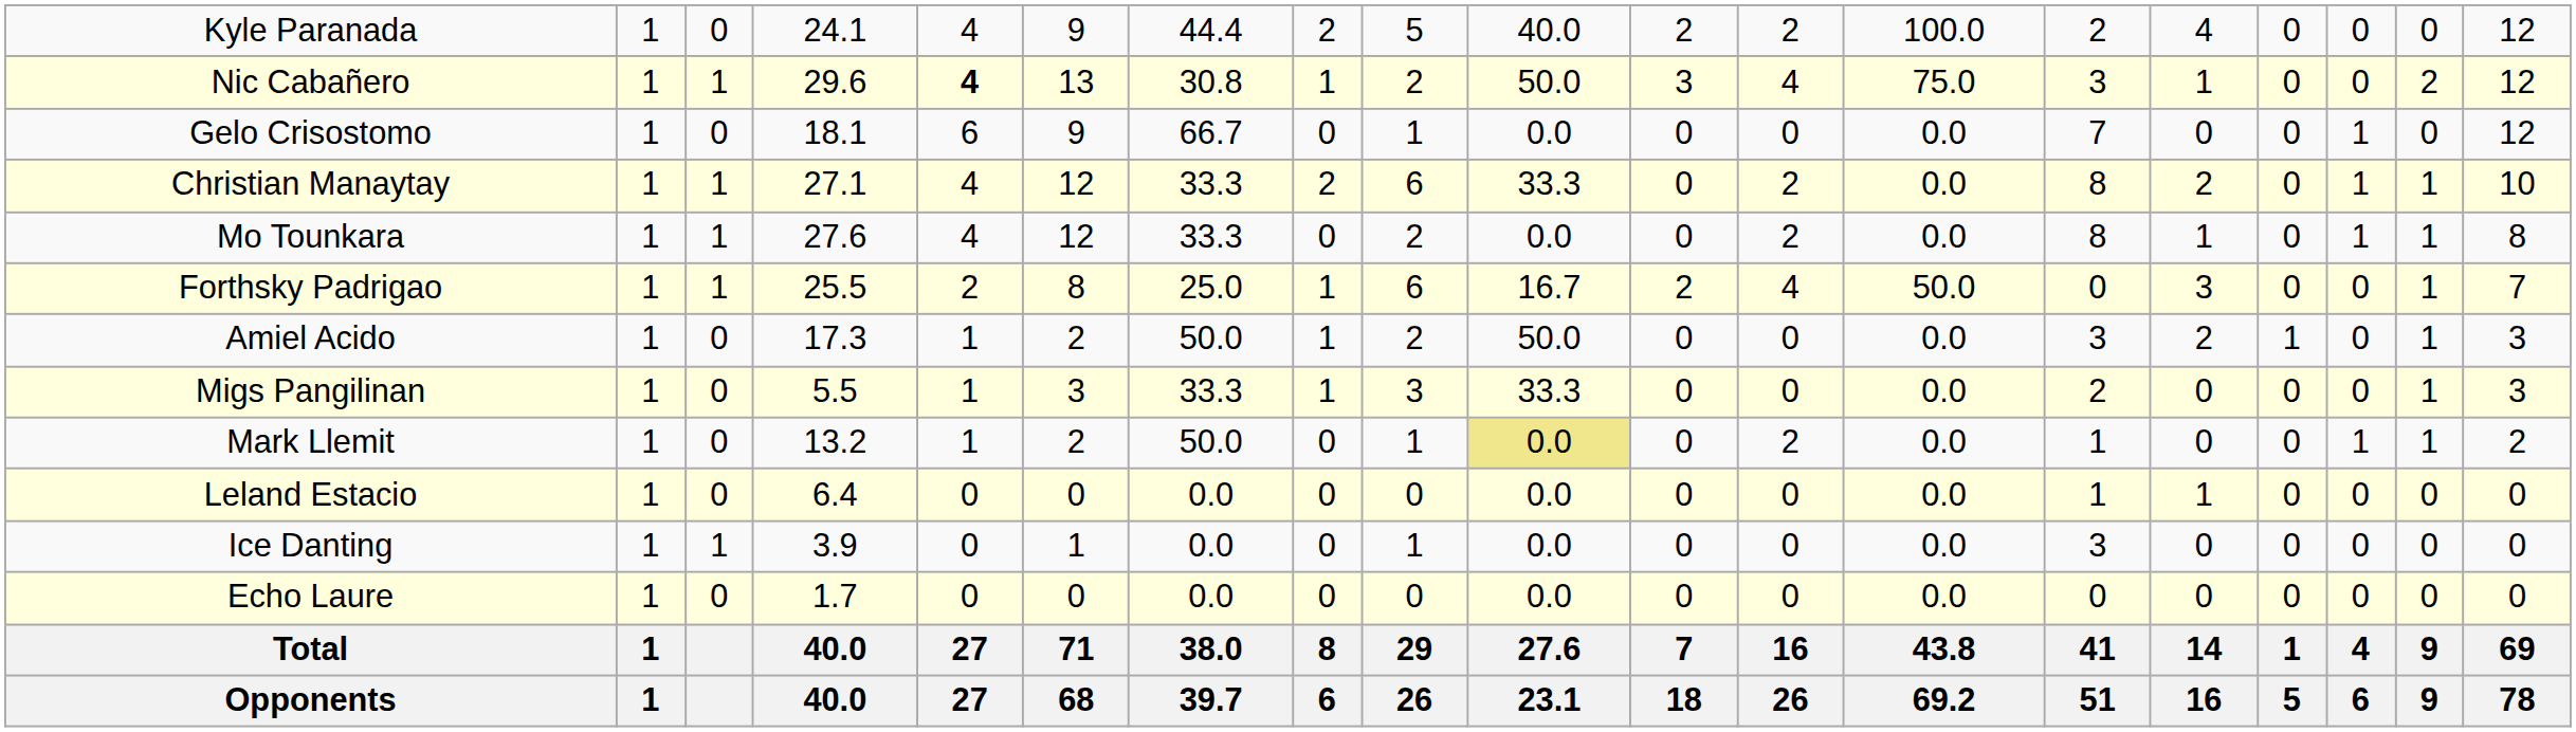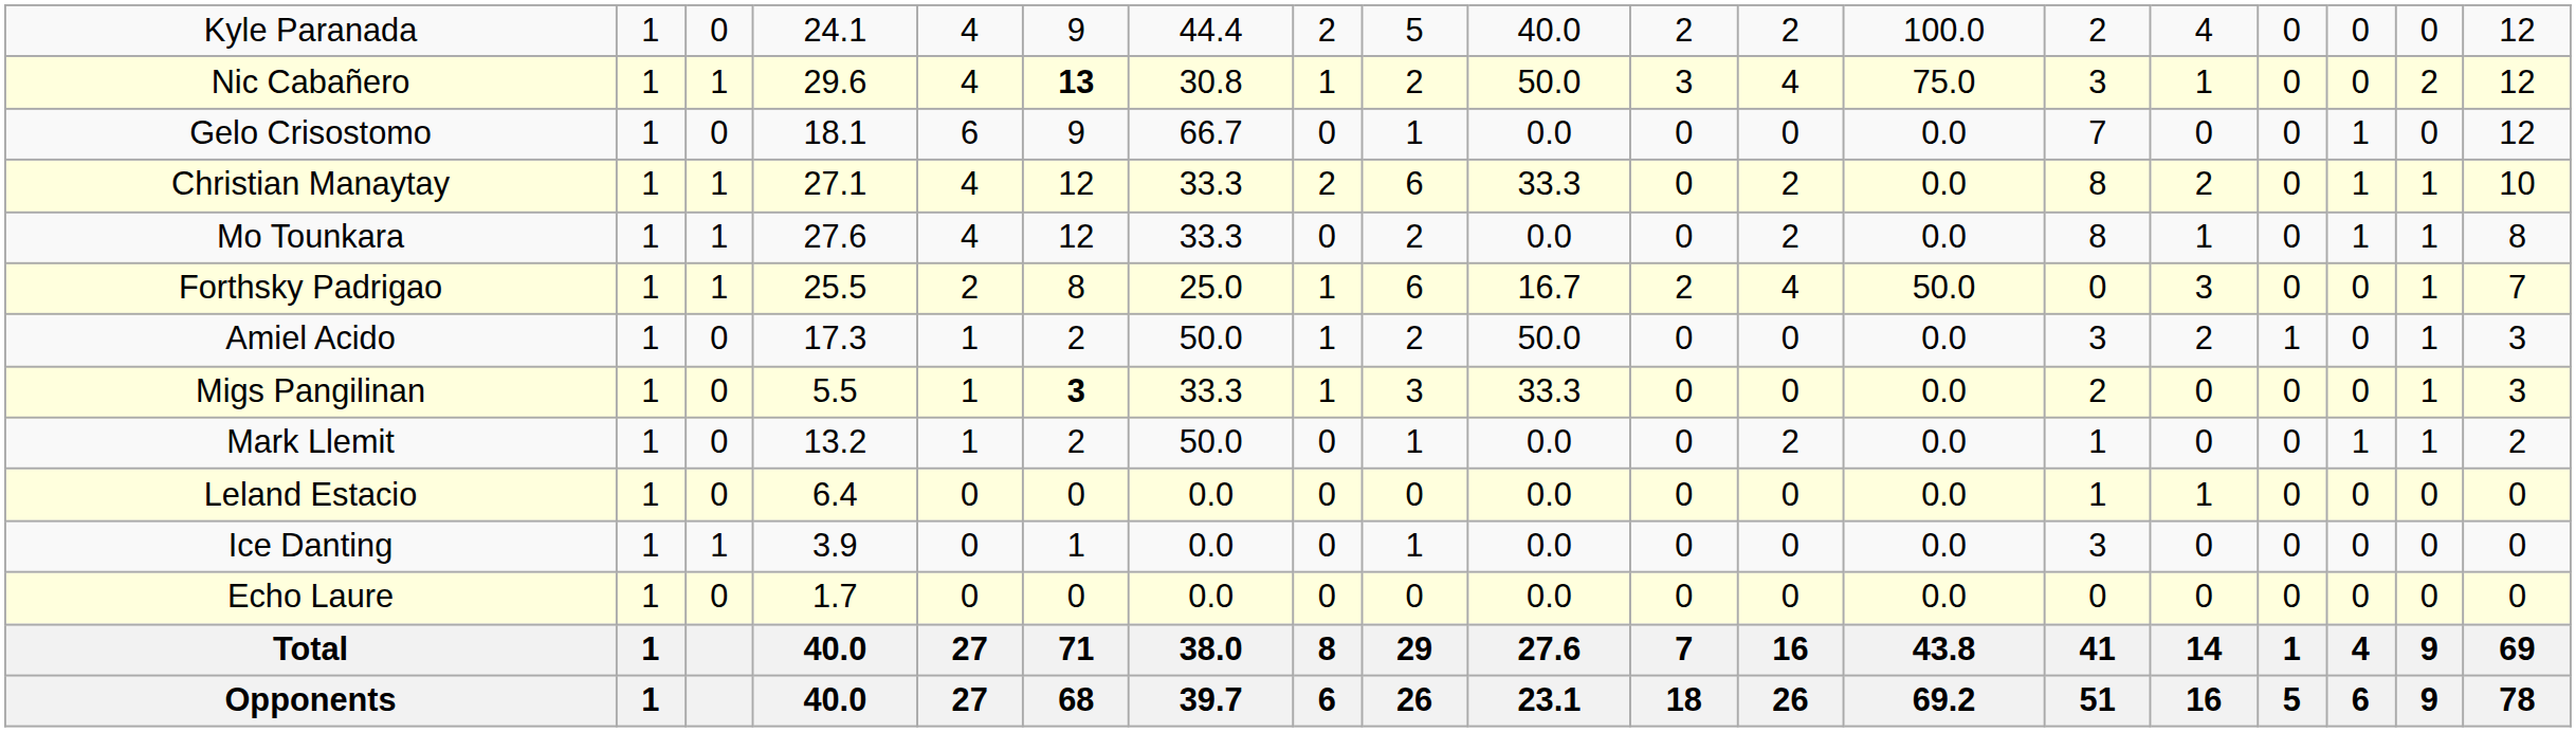Nic Cabañero | column 5: bold -> normal
Nic Cabañero | column 6: normal -> bold
Migs Pangilinan | column 6: normal -> bold
Mark Llemit | column 10: khaki background -> no background
